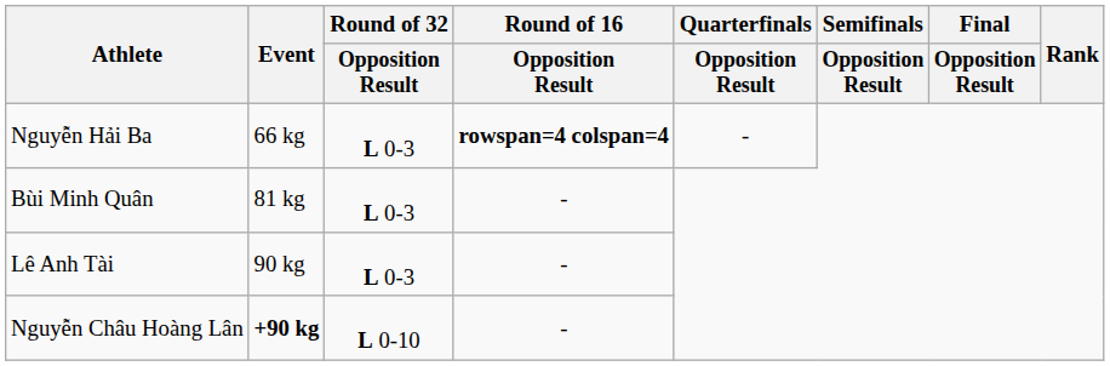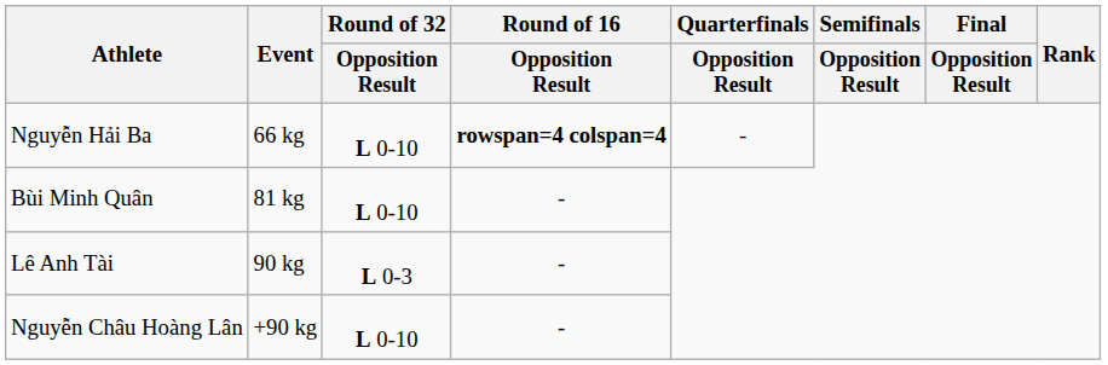Nguyễn Hải Ba | Round of 32 / Opposition Result: L 0-3 -> L 0-10
Bùi Minh Quân | Round of 32 / Opposition Result: L 0-3 -> L 0-10
Nguyễn Châu Hoàng Lân | Event: bold -> normal
